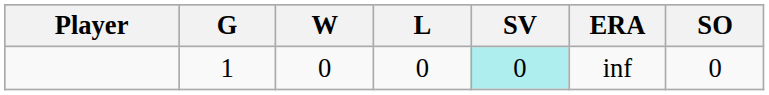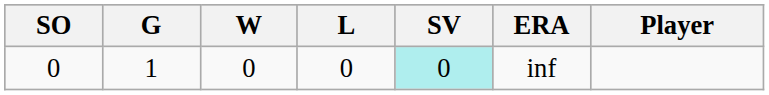columns swapped: Player <-> SO
